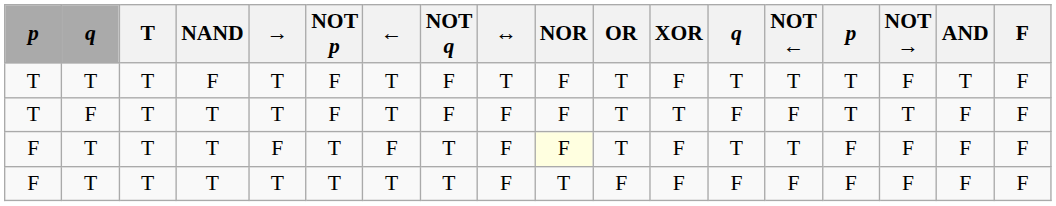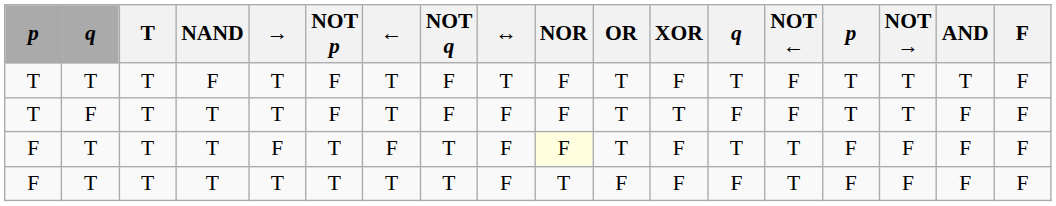row 2 | NOT ←: T -> F
row 2 | NOT →: F -> T
row 5 | NOT ←: F -> T
